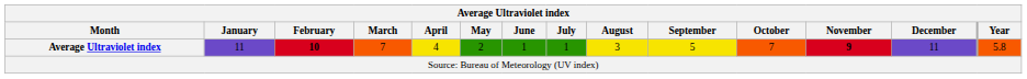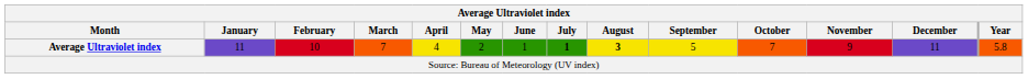row 3 | February: bold -> normal
row 3 | July: normal -> bold
row 3 | August: normal -> bold
row 3 | November: bold -> normal
